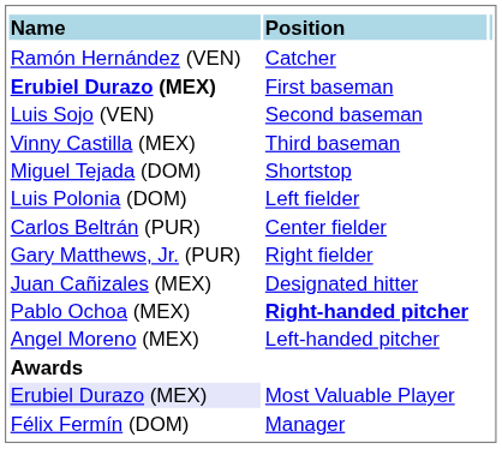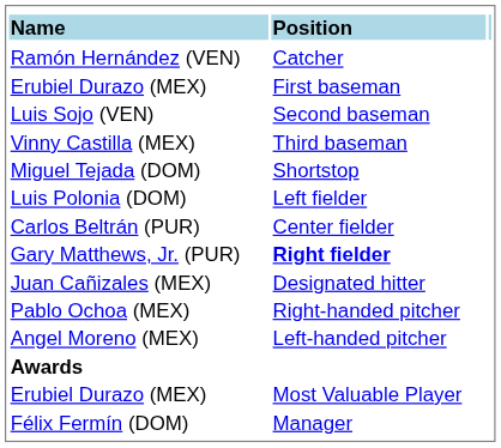First baseman | column 1: bold -> normal
Right fielder | column 2: normal -> bold
Right-handed pitcher | column 2: bold -> normal
Most Valuable Player | column 1: lavender background -> no background
